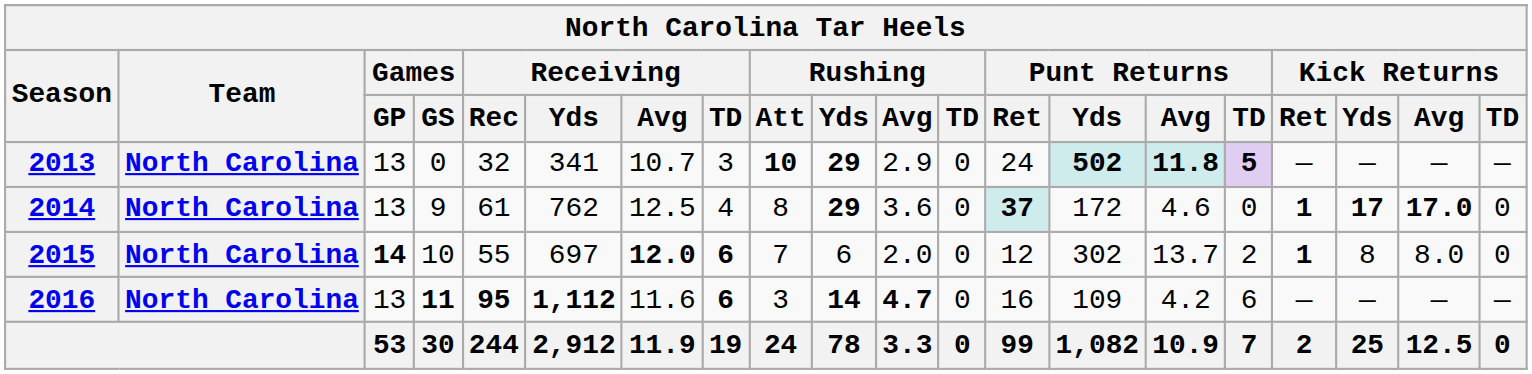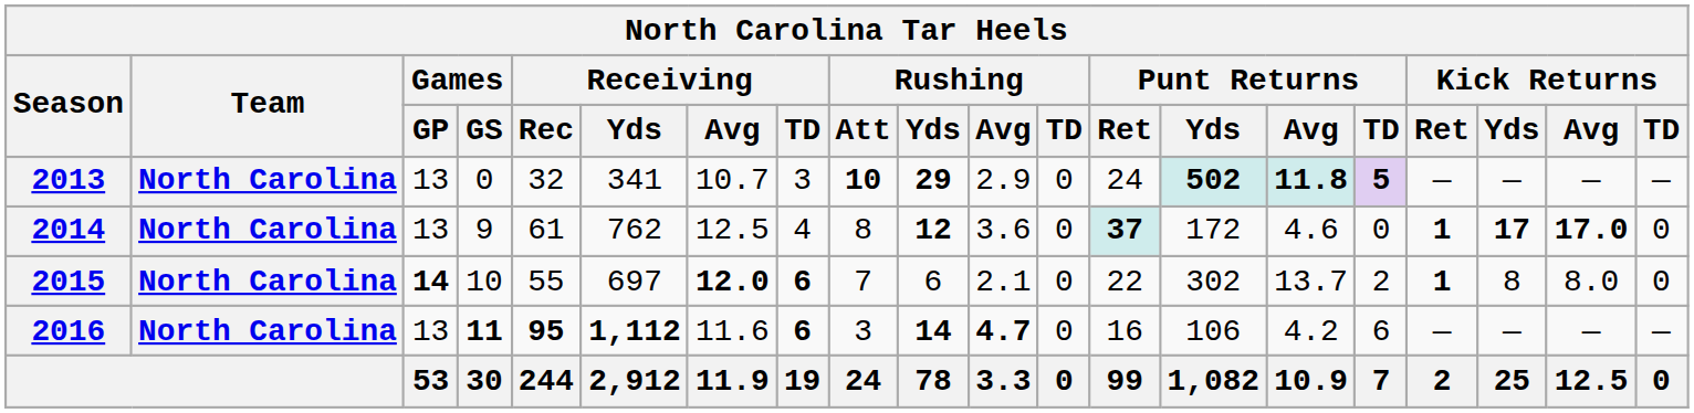2014 | Rushing / Yds: 29 -> 12
2015 | Rushing / Avg: 2.0 -> 2.1
2015 | Punt Returns / Ret: 12 -> 22
2016 | Punt Returns / Yds: 109 -> 106
